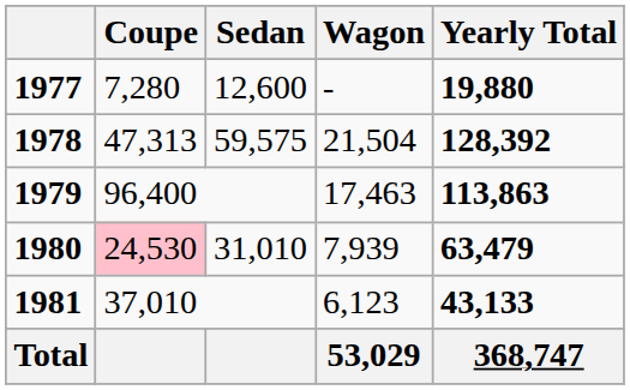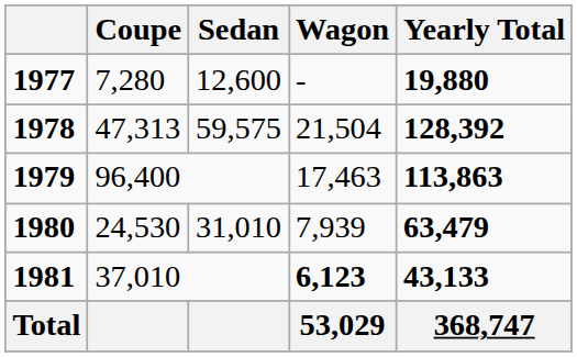1980 | Coupe: pink background -> no background
1981 | Wagon: normal -> bold
